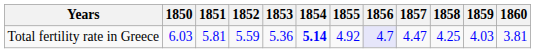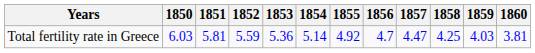row 2 | 1854: bold -> normal
row 2 | 1856: lavender background -> no background
